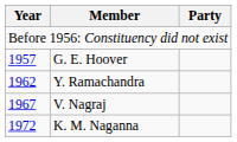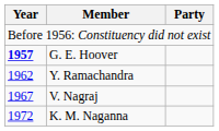G. E. Hoover | Year: normal -> bold
